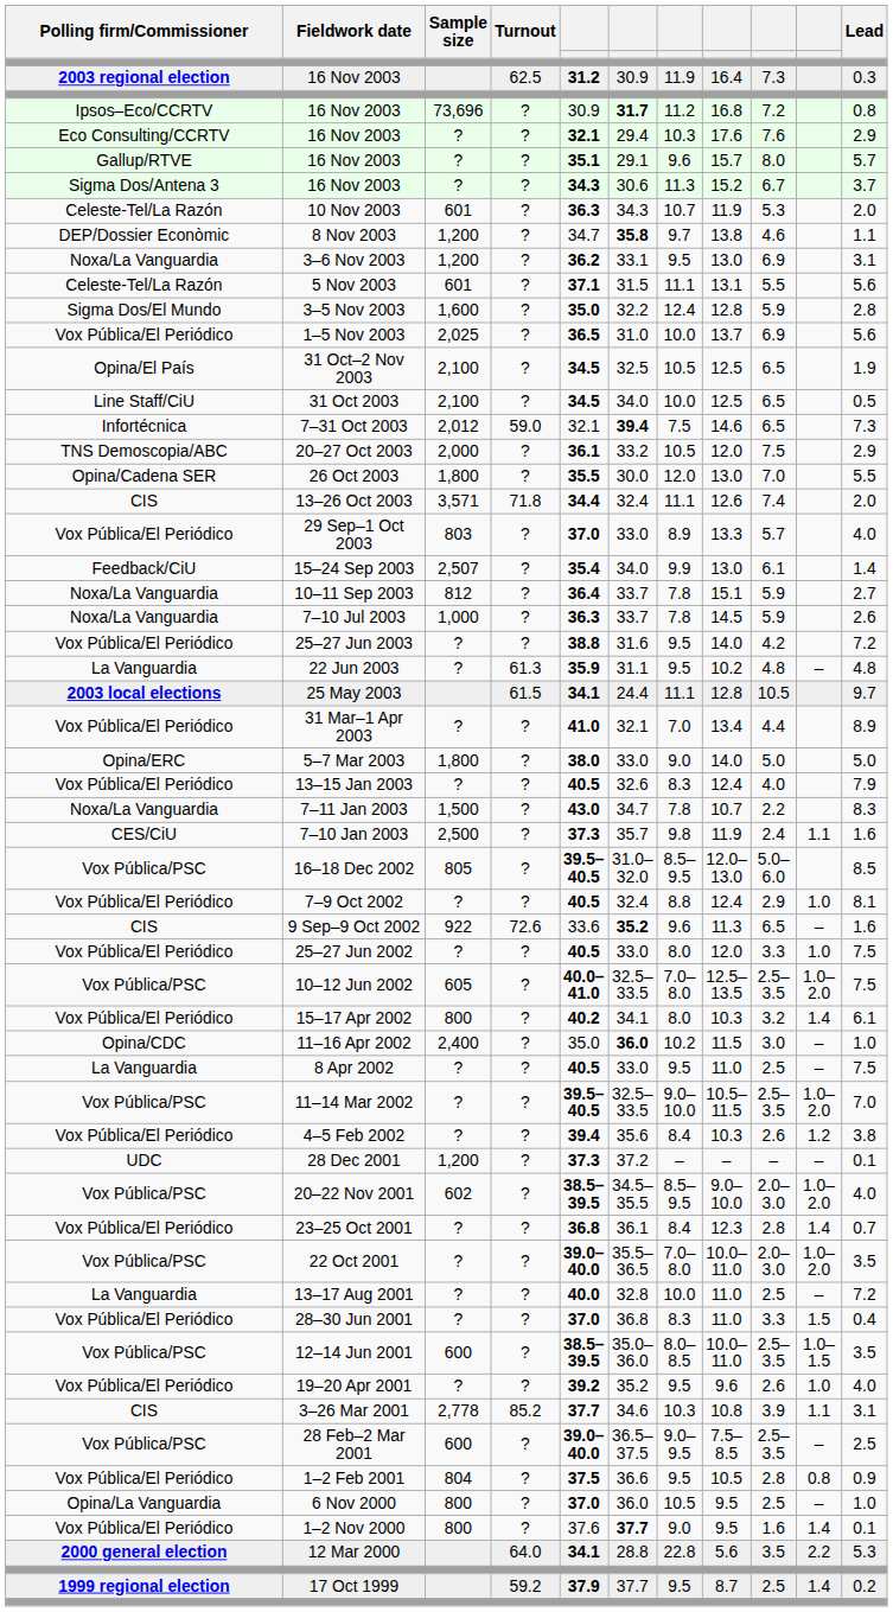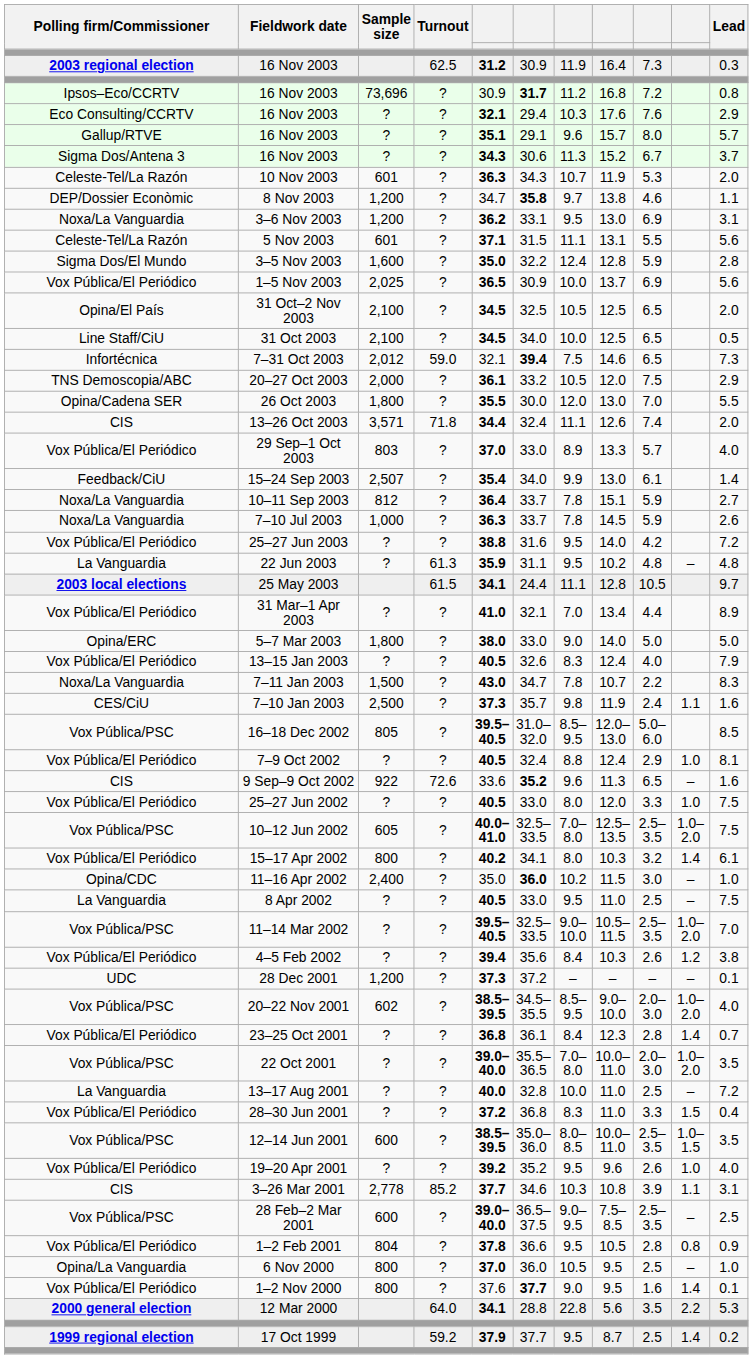1–5 Nov 2003 | column 6: 31.0 -> 30.9
31 Oct–2 Nov 2003 | Lead: 1.9 -> 2.0
28–30 Jun 2001 | column 5: 37.0 -> 37.2
1–2 Feb 2001 | column 5: 37.5 -> 37.8
